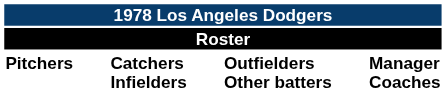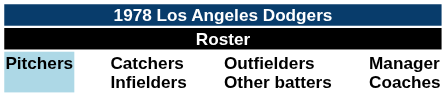Pitchers | column 1: no background -> lightblue background
